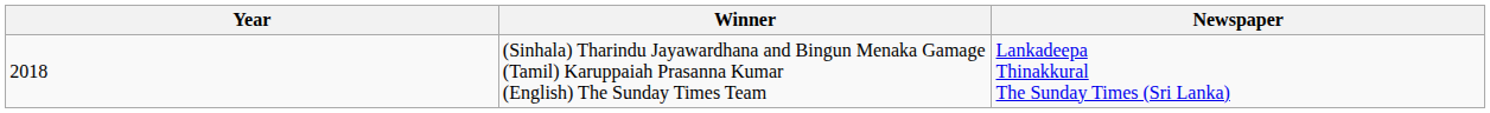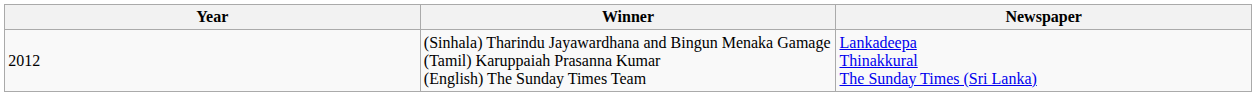row 2 | Year: 2018 -> 2012
